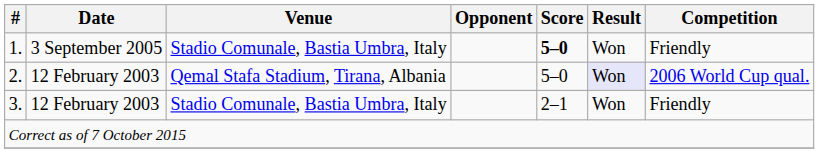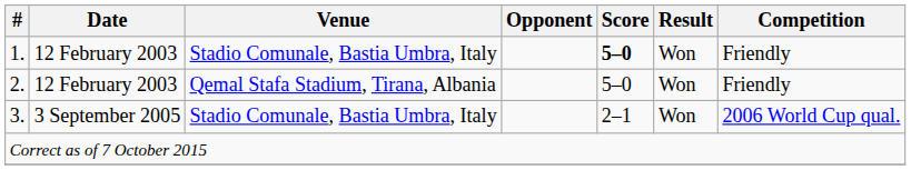1. | Date: 3 September 2005 -> 12 February 2003
2. | Result: lavender background -> no background
2. | Competition: 2006 World Cup qual. -> Friendly
3. | Date: 12 February 2003 -> 3 September 2005
3. | Competition: Friendly -> 2006 World Cup qual.
